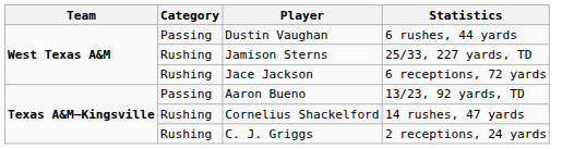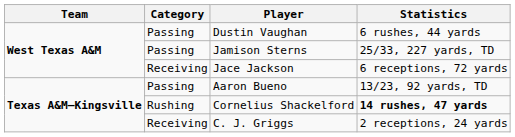Jamison Sterns | Category: Rushing -> Passing
Jace Jackson | Category: Rushing -> Receiving
Cornelius Shackelford | Statistics: normal -> bold
C. J. Griggs | Category: Rushing -> Receiving
